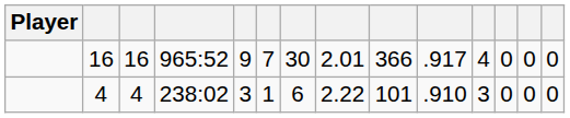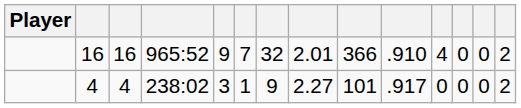row 2 | column 7: 30 -> 32
row 2 | column 10: .917 -> .910
row 2 | column 14: 0 -> 2
row 3 | column 7: 6 -> 9
row 3 | column 8: 2.22 -> 2.27
row 3 | column 10: .910 -> .917
row 3 | column 11: 3 -> 0
row 3 | column 14: 0 -> 2
